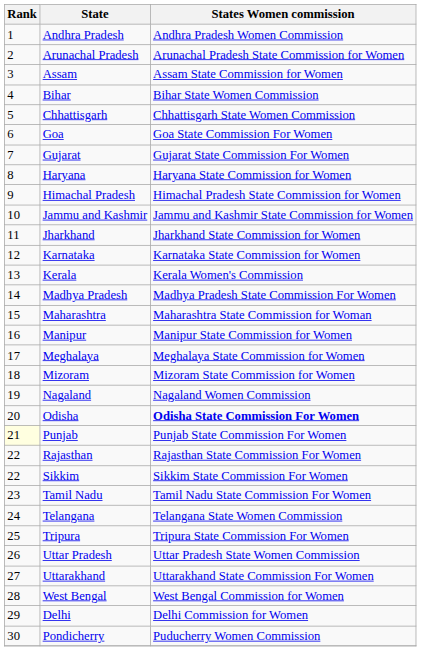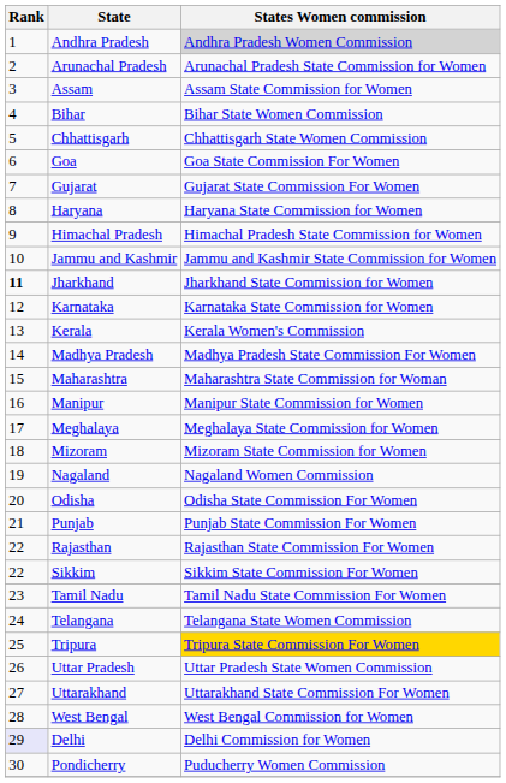Andhra Pradesh | States Women commission: no background -> lightgrey background
Jharkhand | Rank: normal -> bold
Odisha | States Women commission: bold -> normal
Punjab | Rank: lightyellow background -> no background
Tripura | States Women commission: no background -> gold background
Delhi | Rank: no background -> lavender background
